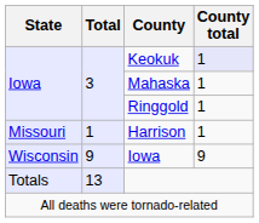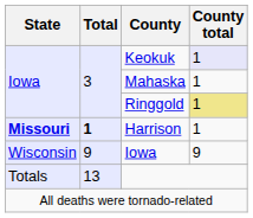Ringgold | County total: no background -> khaki background
Harrison | State: normal -> bold
Harrison | Total: normal -> bold
